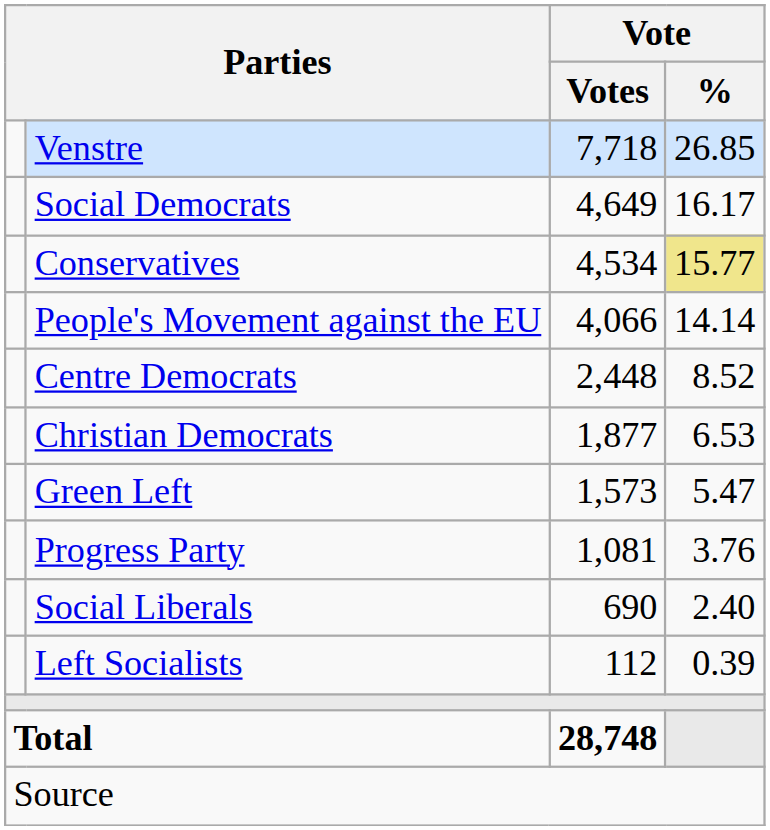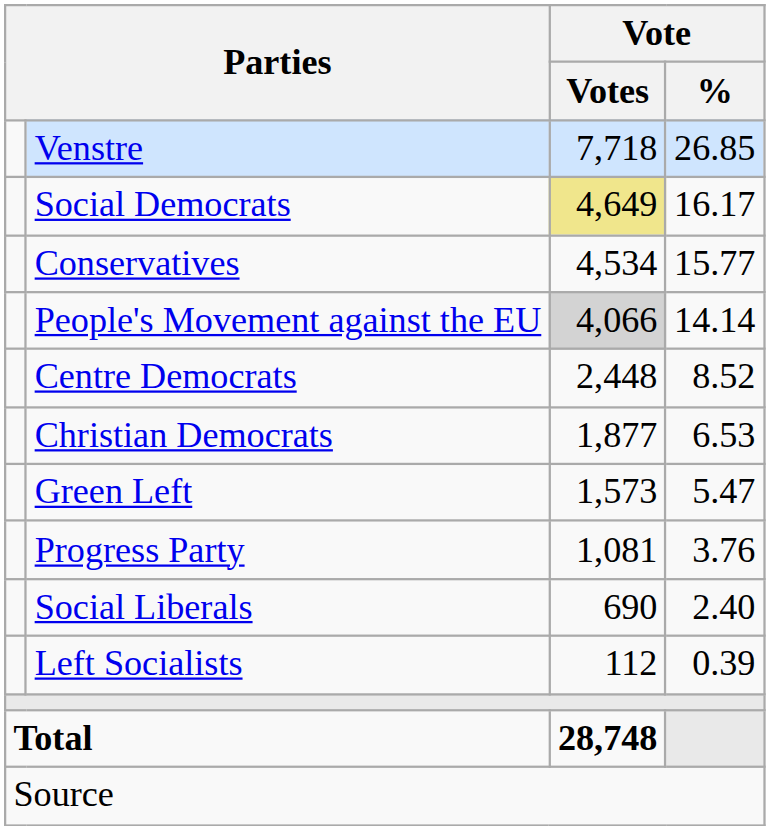Social Democrats | Vote / Votes: no background -> khaki background
Conservatives | Vote / %: khaki background -> no background
People's Movement against the EU | Vote / Votes: no background -> lightgrey background
